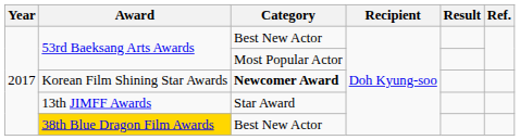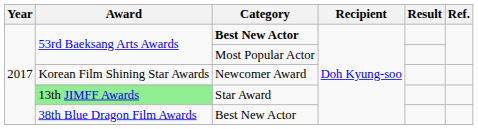53rd Baeksang Arts Awards / Best New Actor | Category: normal -> bold
Korean Film Shining Star Awards | Category: bold -> normal
13th JIMFF Awards | Award: no background -> lightgreen background
38th Blue Dragon Film Awards | Award: gold background -> no background
